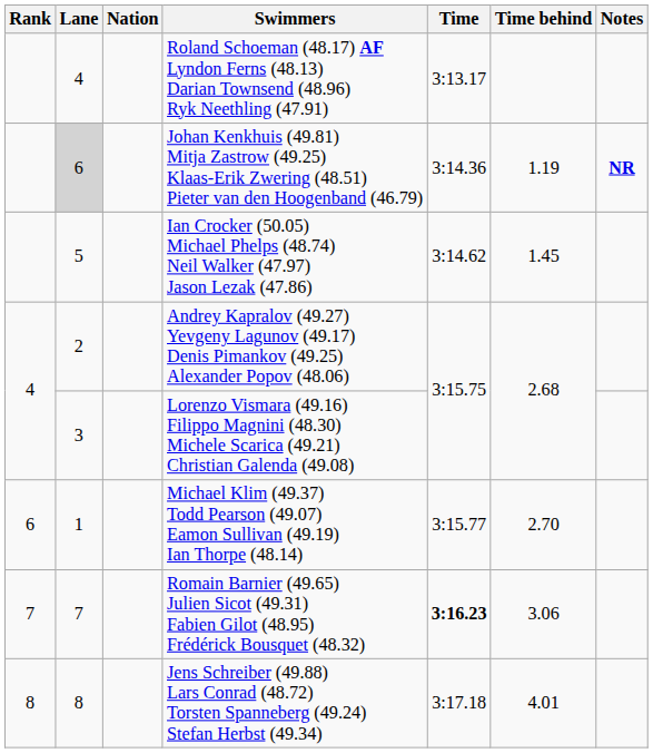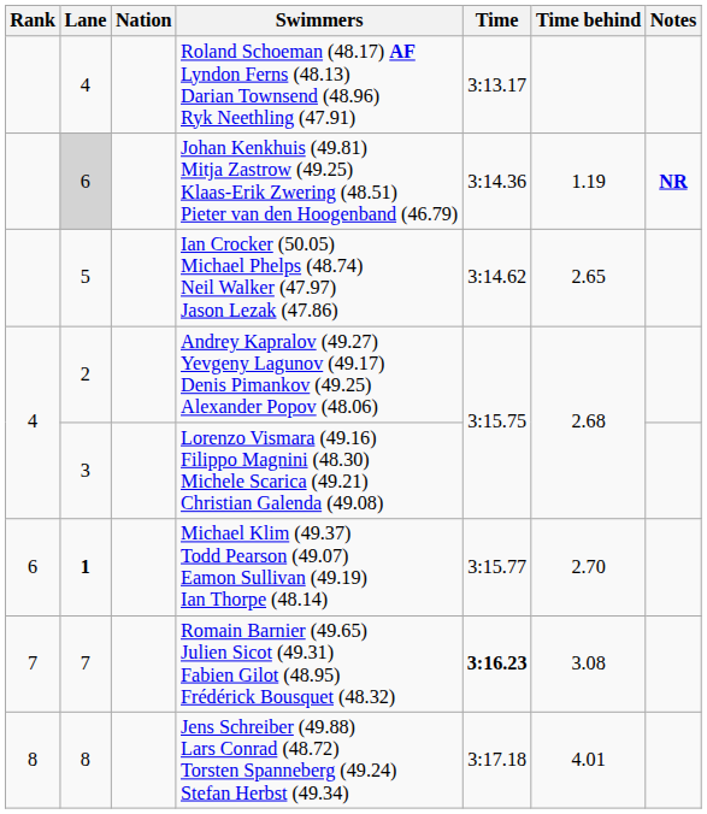row 4 | Time behind: 1.45 -> 2.65
row 7 | Lane: normal -> bold
row 8 | Time behind: 3.06 -> 3.08
